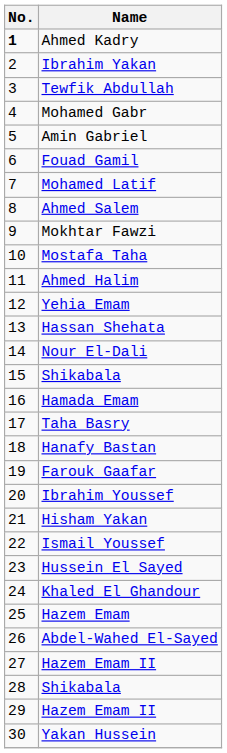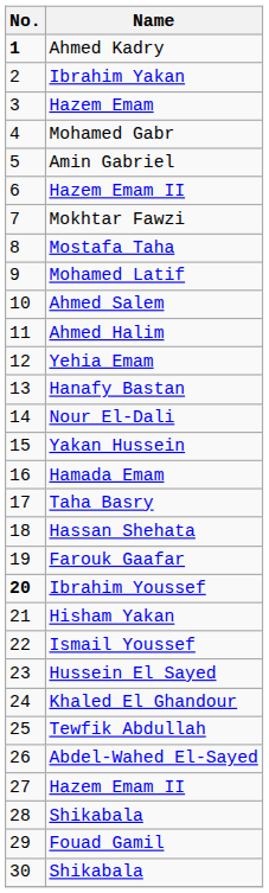row 4 | Name: Tewfik Abdullah -> Hazem Emam
row 7 | Name: Fouad Gamil -> Hazem Emam II
row 8 | Name: Mohamed Latif -> Mokhtar Fawzi
row 9 | Name: Ahmed Salem -> Mostafa Taha
row 10 | Name: Mokhtar Fawzi -> Mohamed Latif
row 11 | Name: Mostafa Taha -> Ahmed Salem
row 14 | Name: Hassan Shehata -> Hanafy Bastan
row 16 | Name: Shikabala -> Yakan Hussein
row 19 | Name: Hanafy Bastan -> Hassan Shehata
row 21 | No.: normal -> bold
row 26 | Name: Hazem Emam -> Tewfik Abdullah
row 30 | Name: Hazem Emam II -> Fouad Gamil
row 31 | Name: Yakan Hussein -> Shikabala
